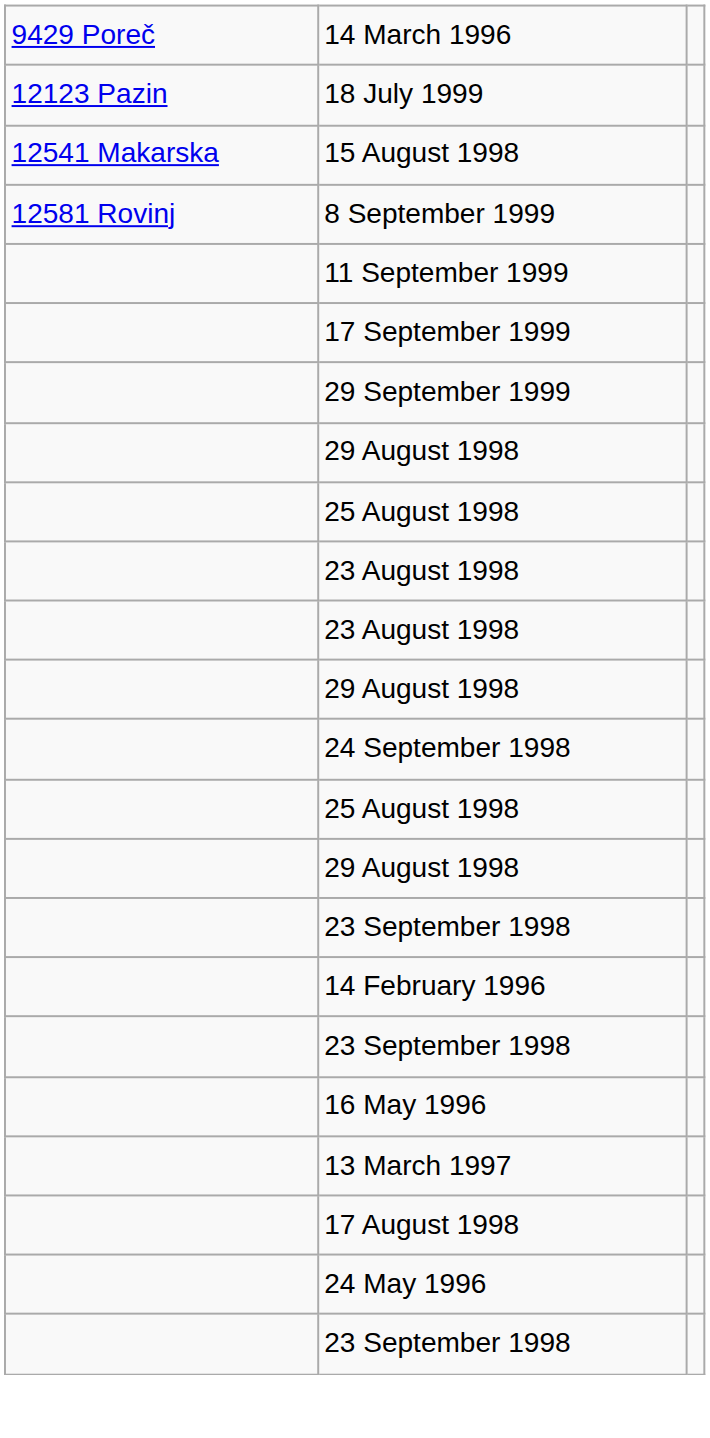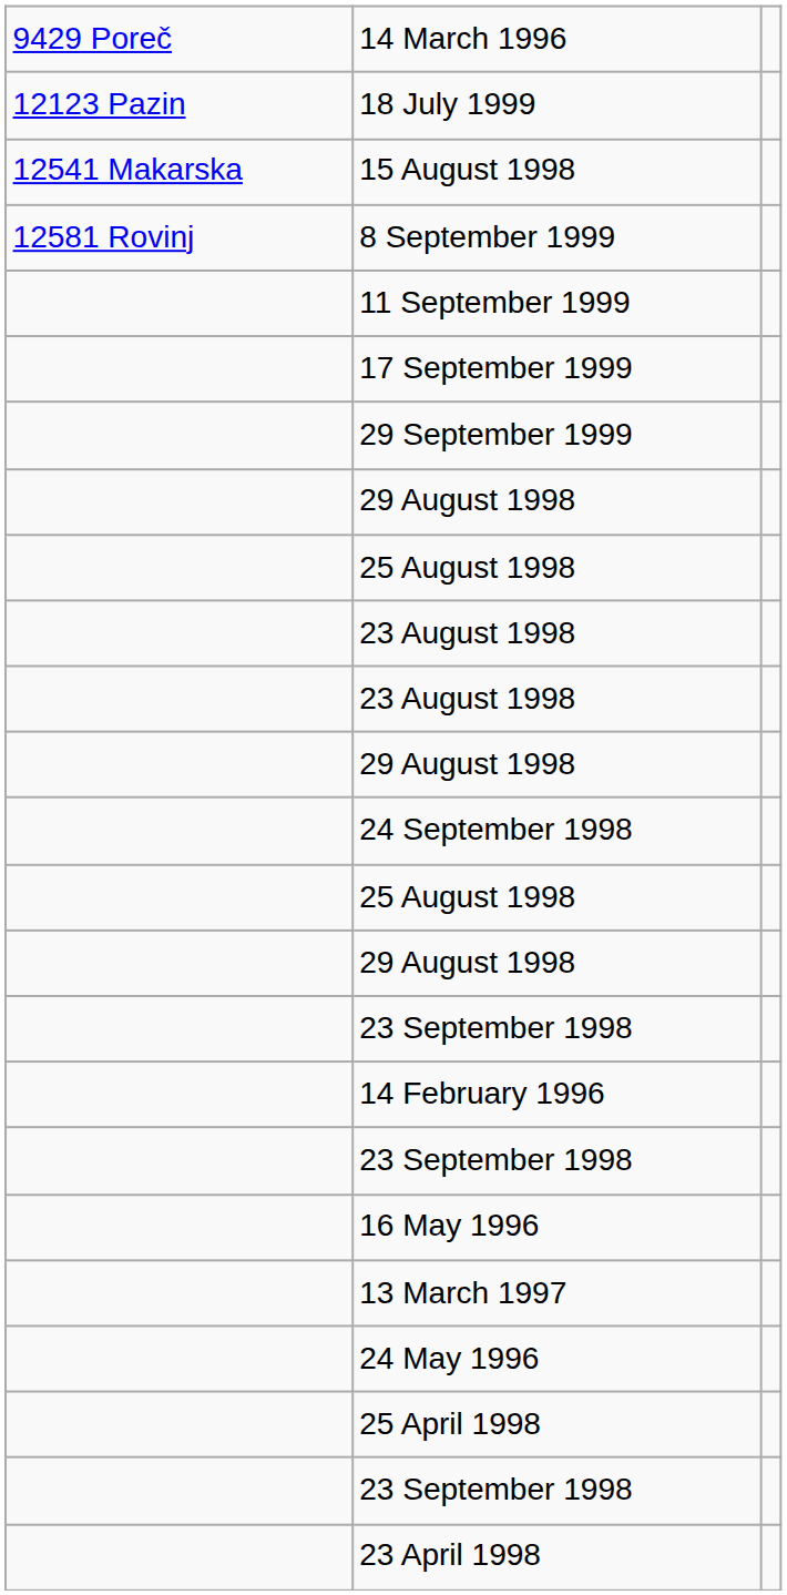- row: 17 August 1998
+ row: 25 April 1998
+ row: 23 April 1998
